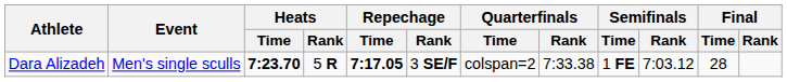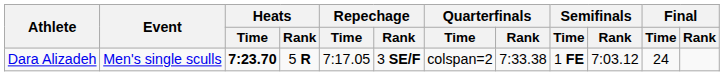Dara Alizadeh | Repechage / Time: bold -> normal
Dara Alizadeh | Final / Time: 28 -> 24
